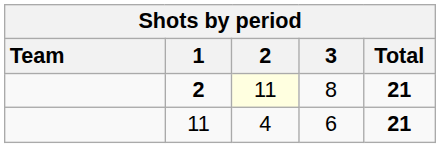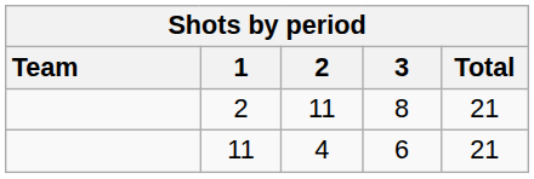row 3 | 1: bold -> normal
row 3 | 2: lightyellow background -> no background
row 3 | Total: bold -> normal
row 4 | Total: bold -> normal
